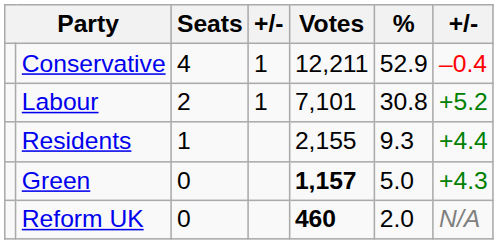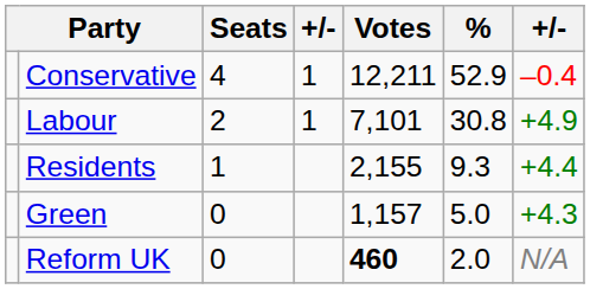Labour | column 7: +5.2 -> +4.9
Green | Votes: bold -> normal
